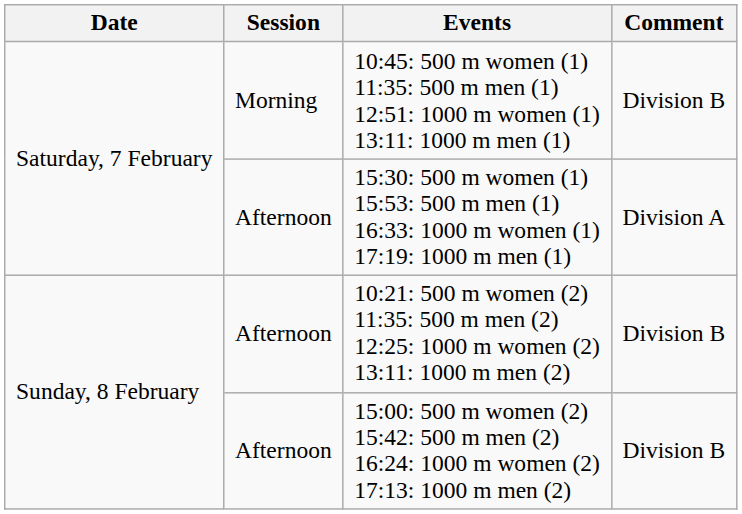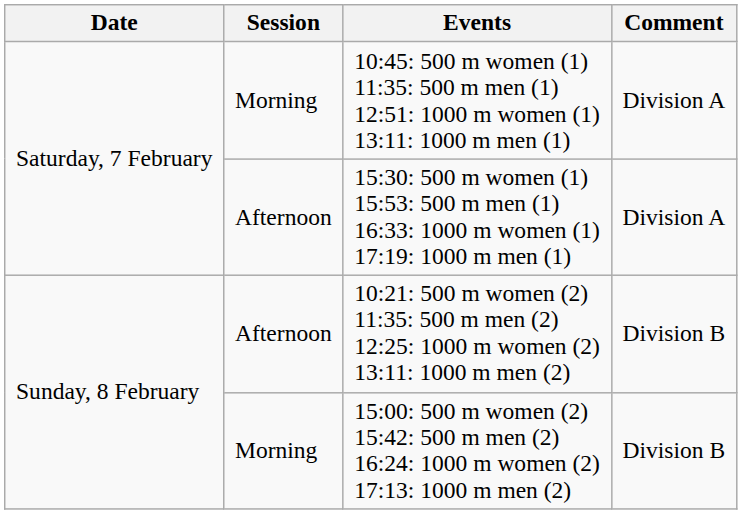row 2 | Comment: Division B -> Division A
row 5 | Session: Afternoon -> Morning
